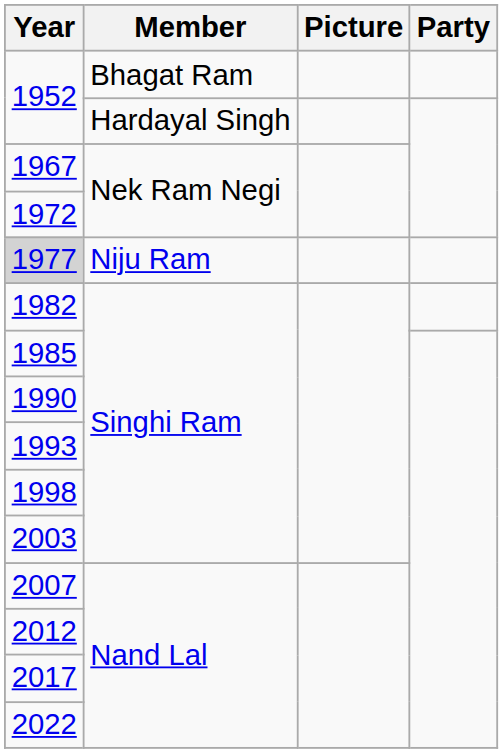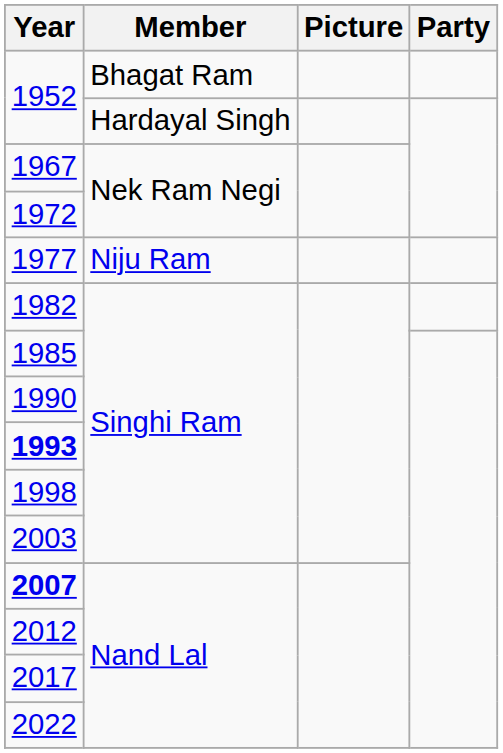1977 | Year: lightgrey background -> no background
1993 | Year: normal -> bold
2007 | Year: normal -> bold
